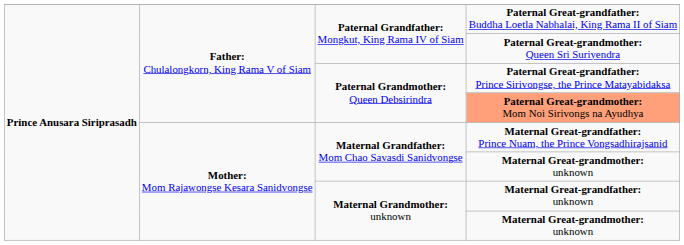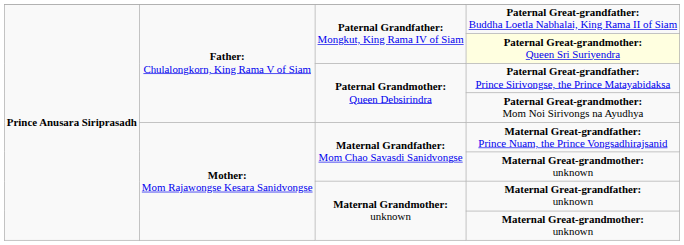Paternal Great-grandmother: Queen Sri Suriyendra | column 4: no background -> lightyellow background
Paternal Great-grandmother: Mom Noi Sirivongs na Ayudhya | column 4: lightsalmon background -> no background
